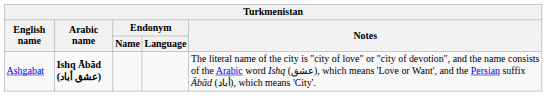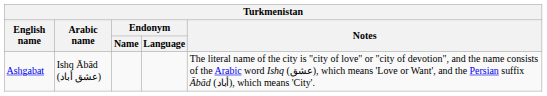Ashgabat | Arabic name: bold -> normal
